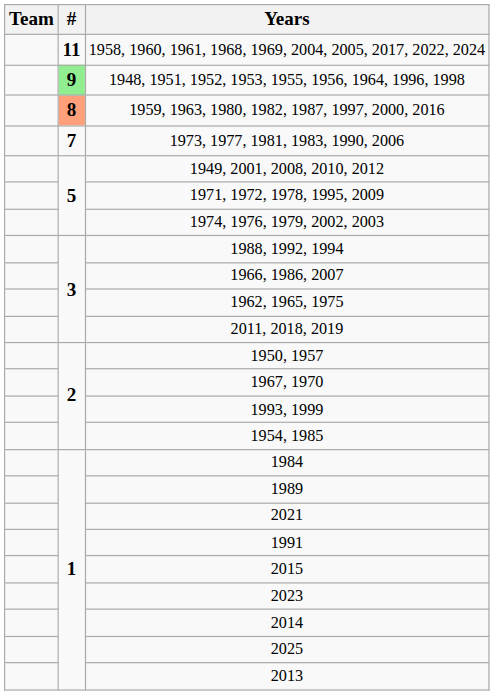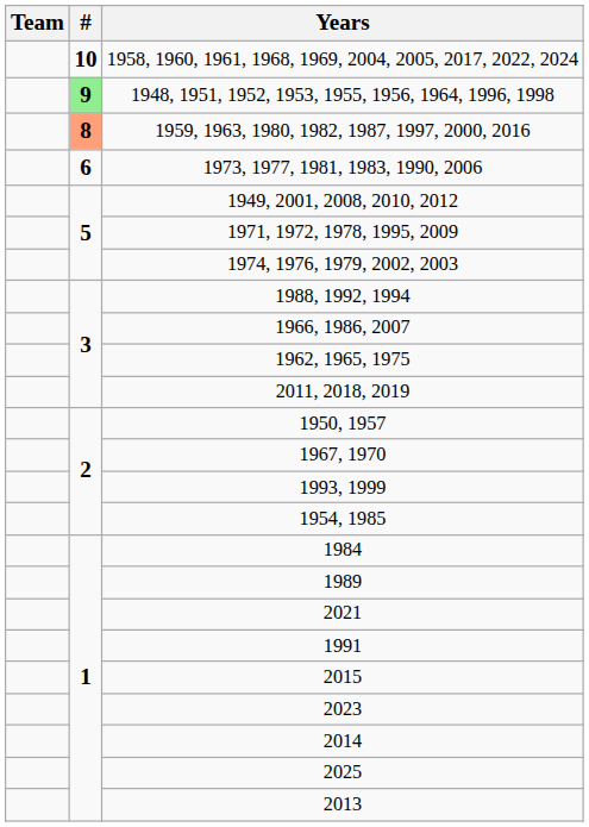1958, 1960, 1961, 1968, 1969, 2004, 2005, 2017, 2022, 2024 | #: 11 -> 10
1973, 1977, 1981, 1983, 1990, 2006 | #: 7 -> 6
